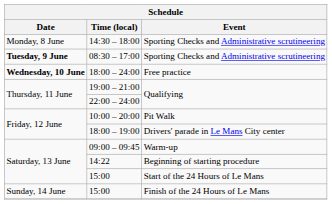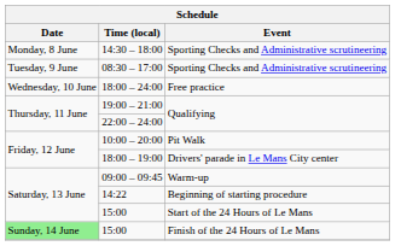08:30 – 17:00 | Date: bold -> normal
18:00 – 24:00 | Date: bold -> normal
15:00 / Finish of the 24 Hours of Le Mans | Date: no background -> lightgreen background
